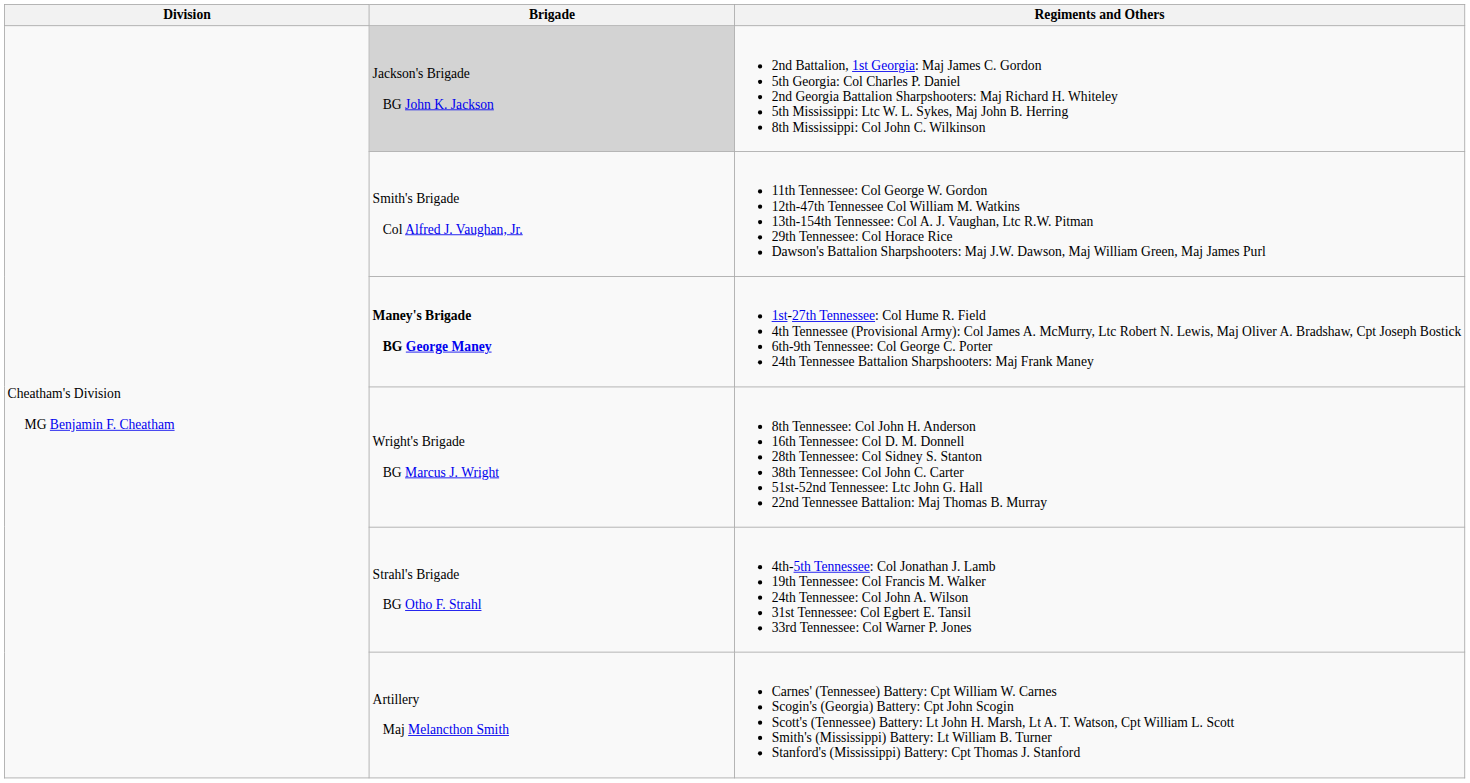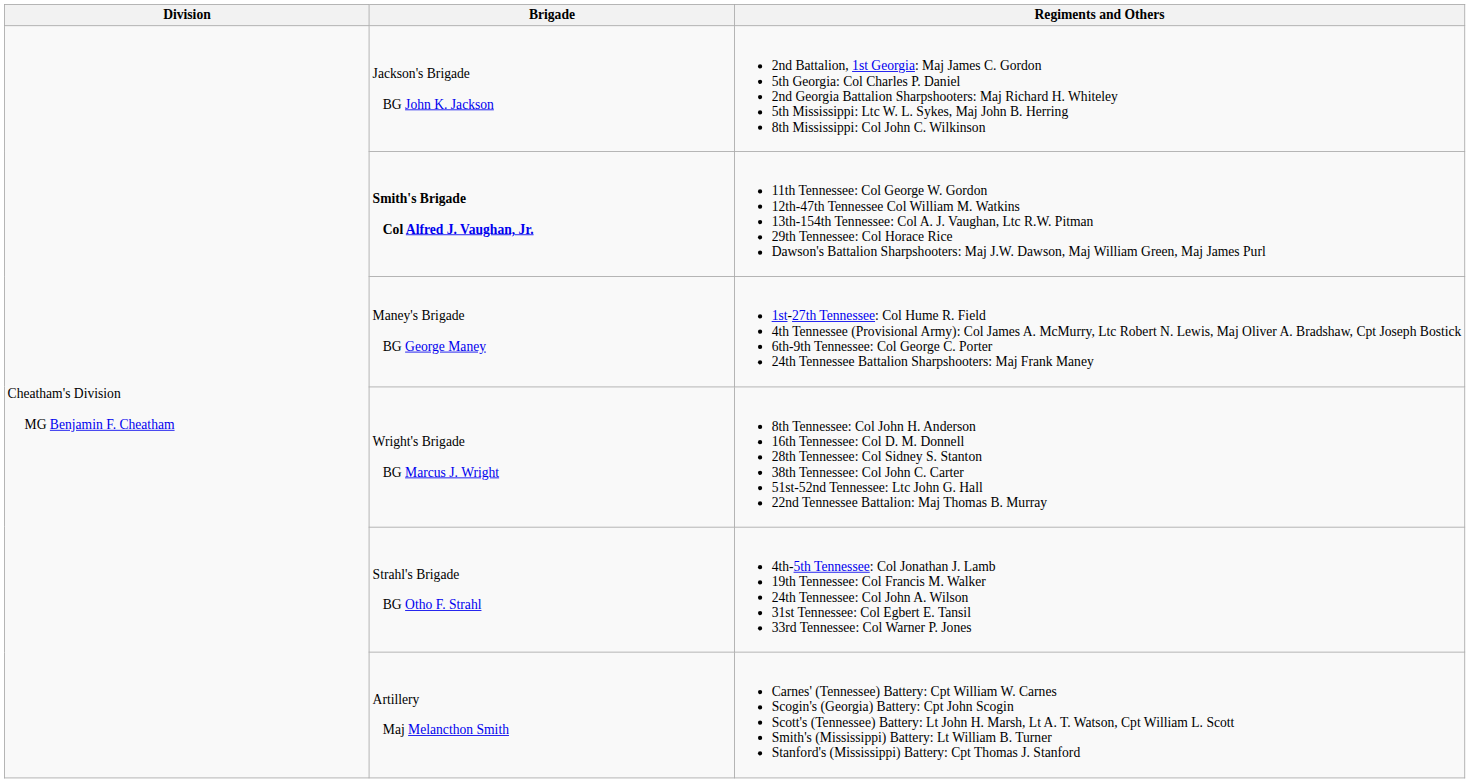Jackson's Brigade BG John K. Jackson | Brigade: lightgrey background -> no background
Smith's Brigade Col Alfred J. Vaughan, Jr. | Brigade: normal -> bold
Maney's Brigade BG George Maney | Brigade: bold -> normal
